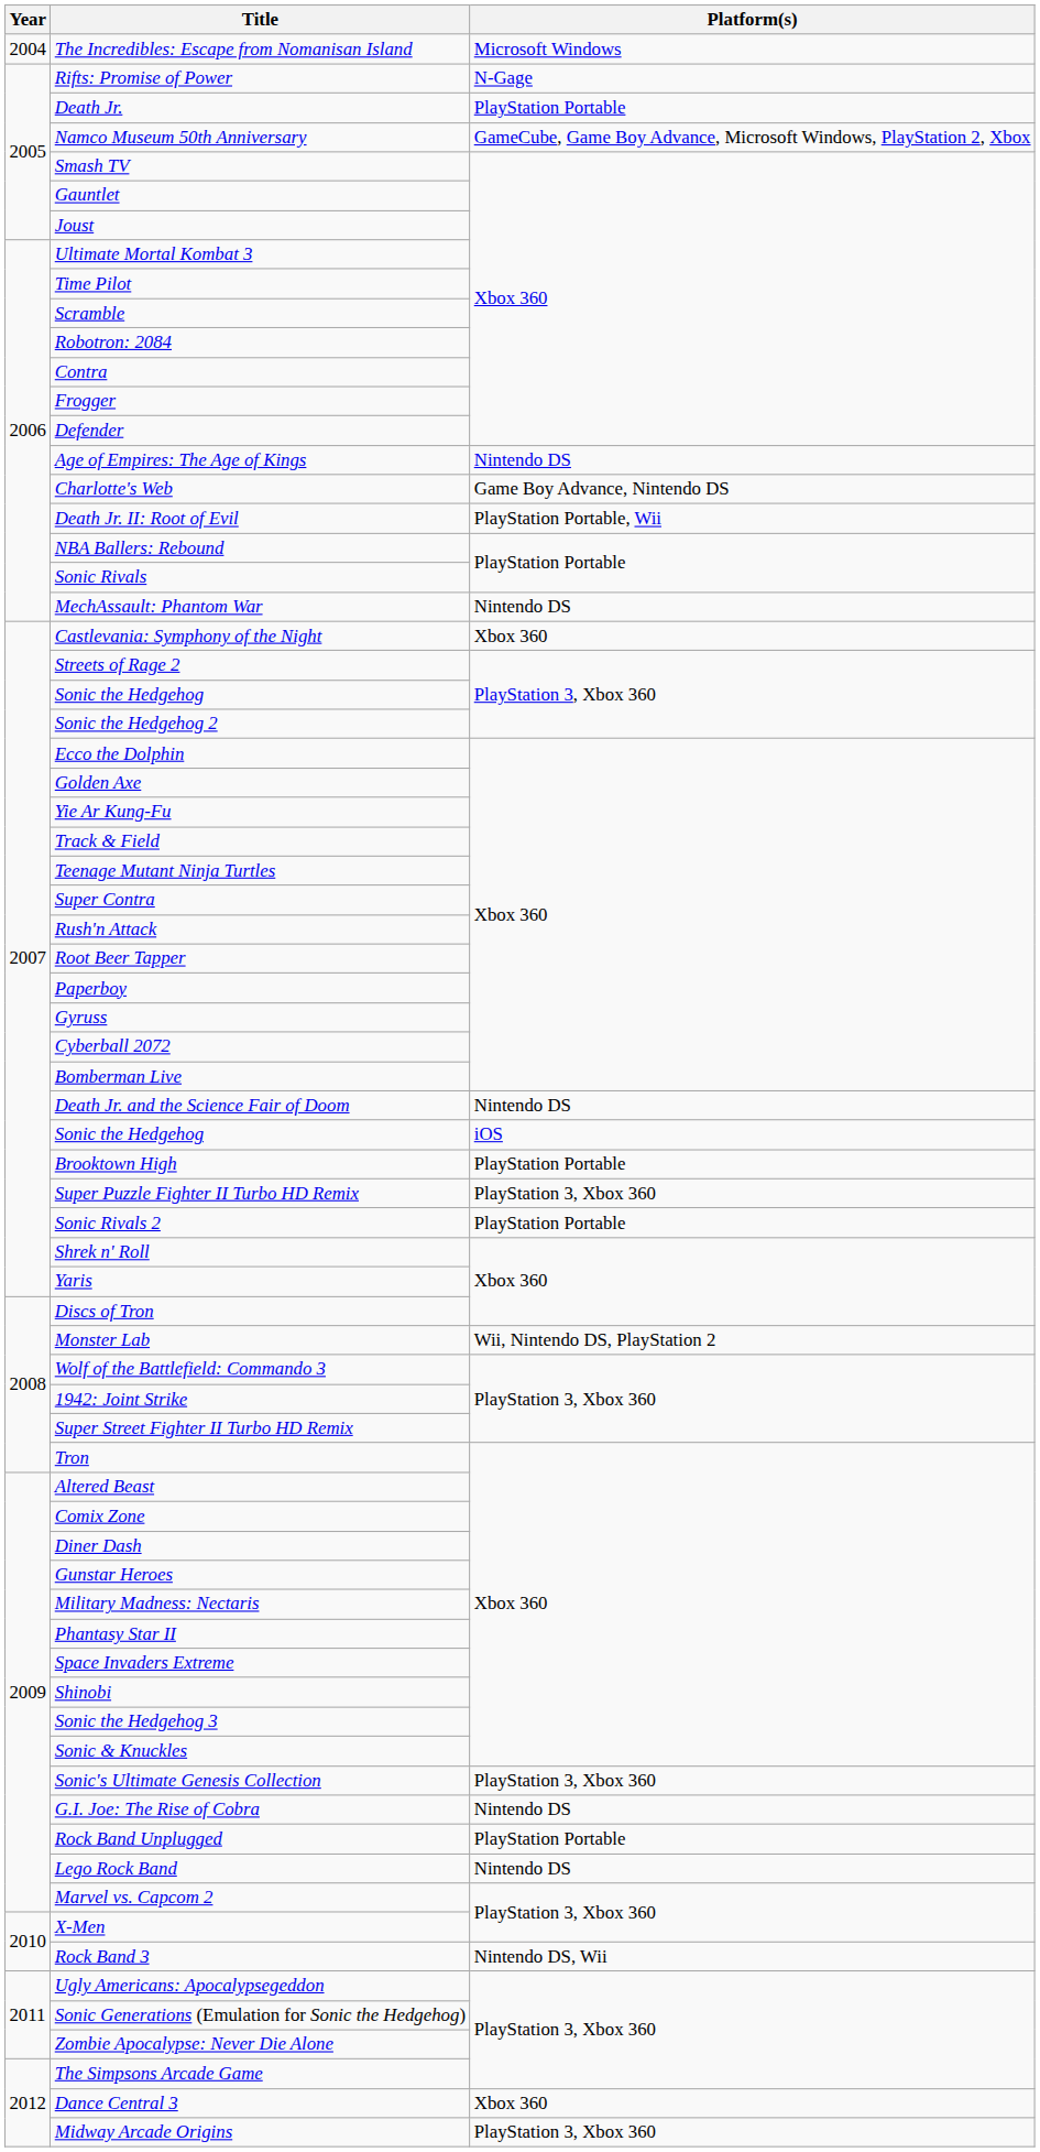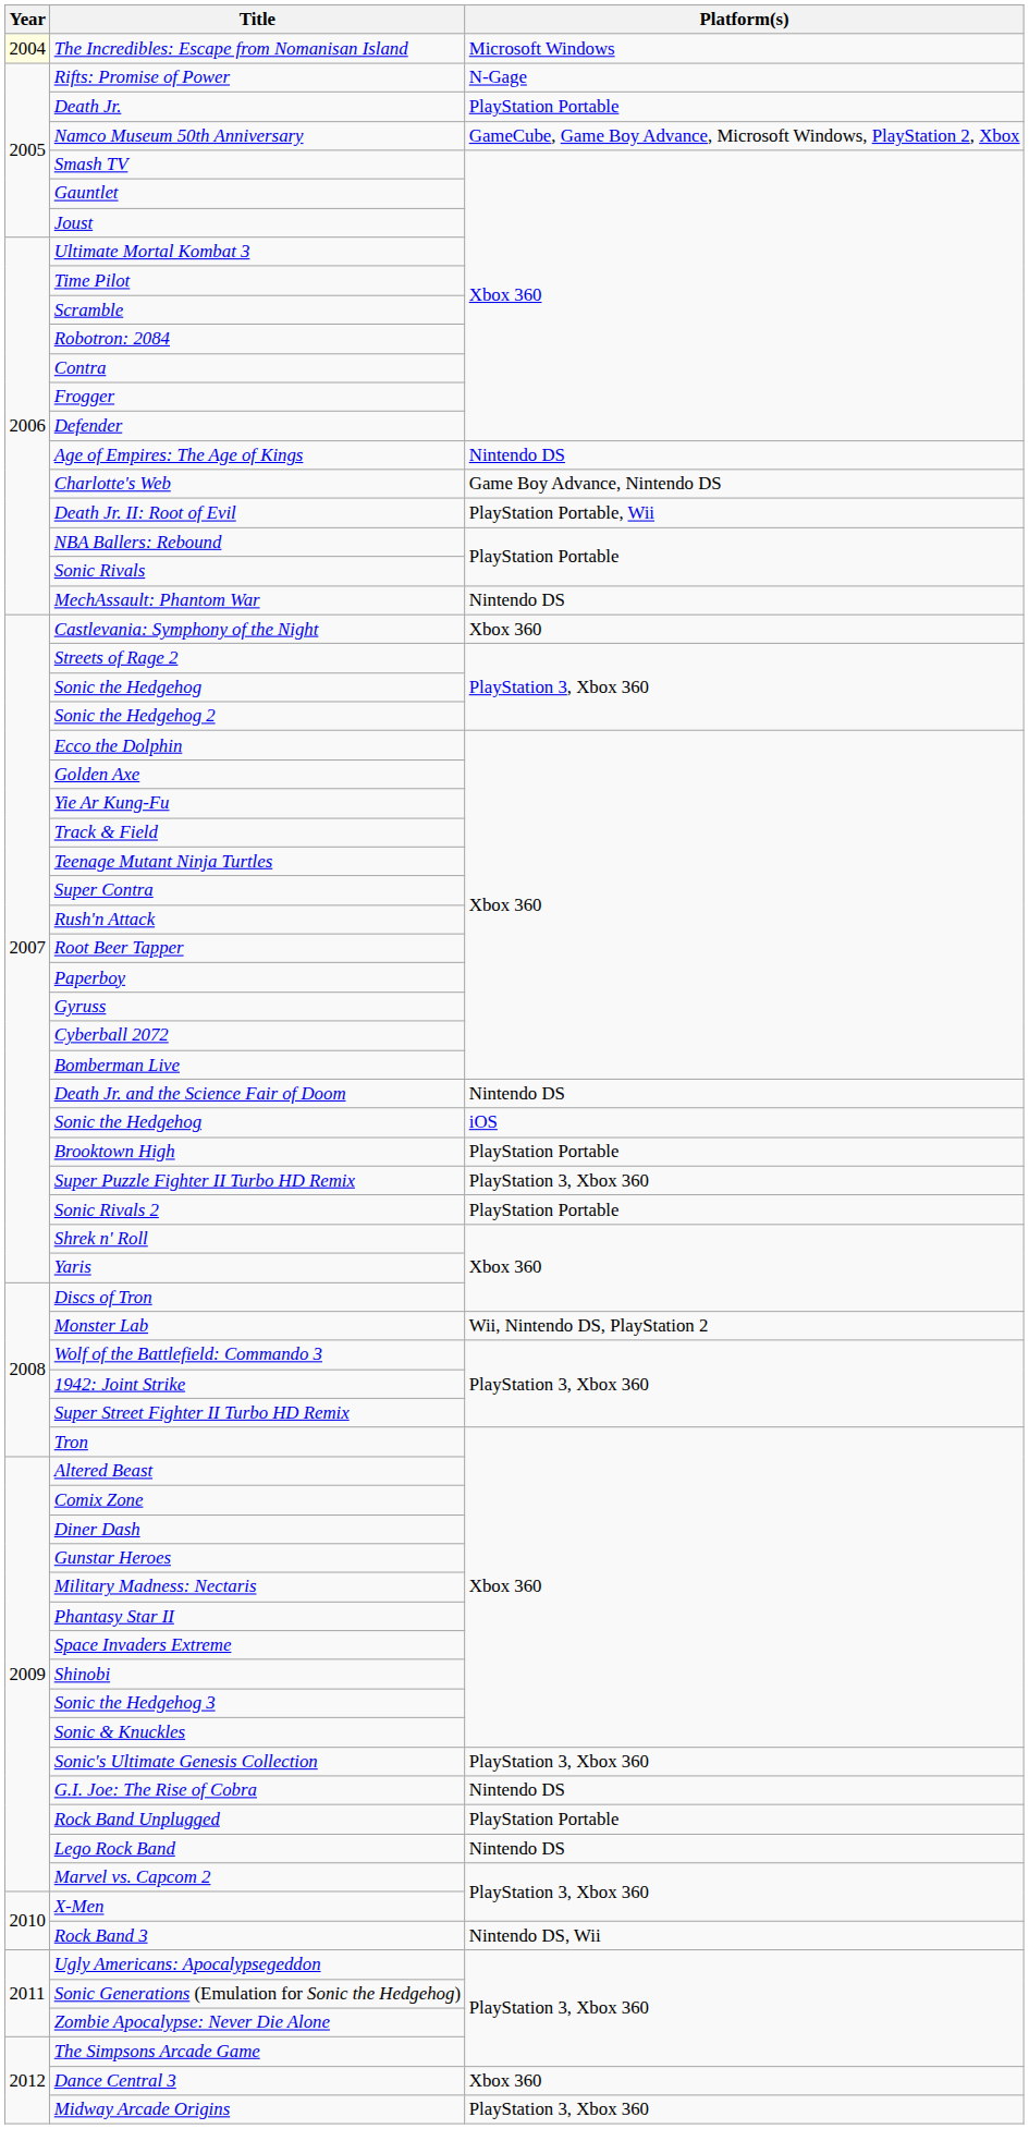The Incredibles: Escape from Nomanisan Island | Year: no background -> lightyellow background
